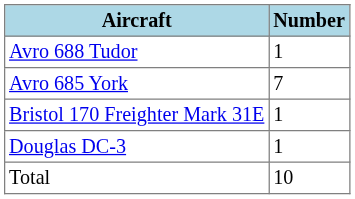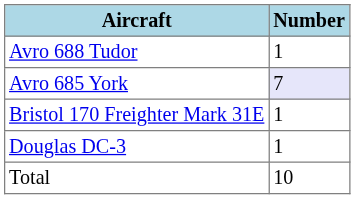Avro 685 York | Number: no background -> lavender background
